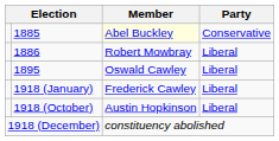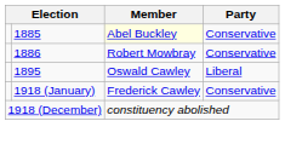1886 | Party: Liberal -> Conservative
1918 (January) | Party: Liberal -> Conservative
- row: 1918 (October) | Austin Hopkinson | Liberal
